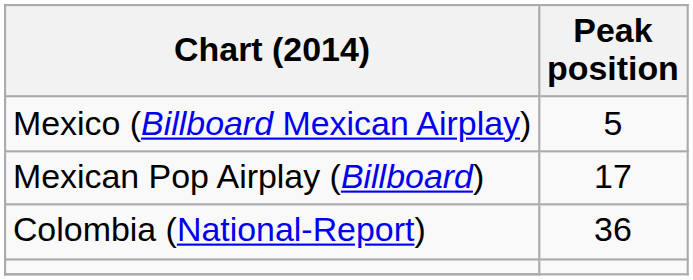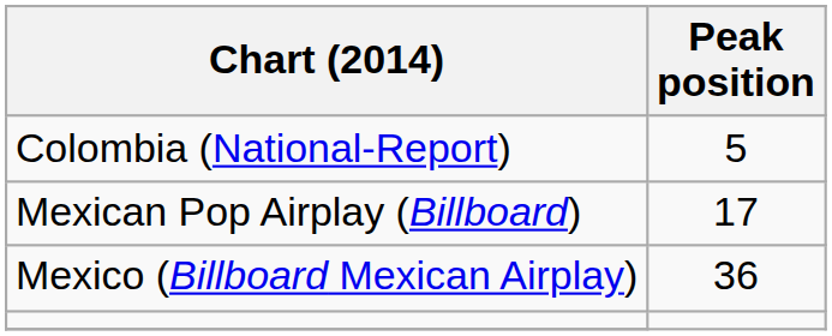row 2 | Chart (2014): Mexico (Billboard Mexican Airplay) -> Colombia (National-Report)
row 4 | Chart (2014): Colombia (National-Report) -> Mexico (Billboard Mexican Airplay)
